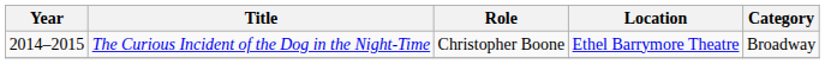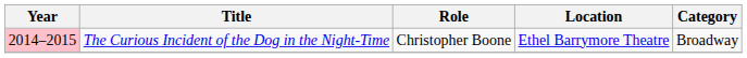The Curious Incident of the Dog in the Night-Time | Year: no background -> pink background
